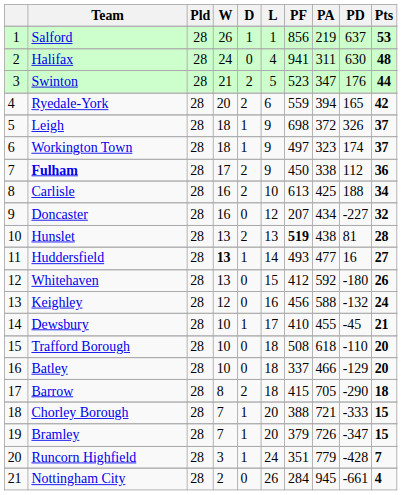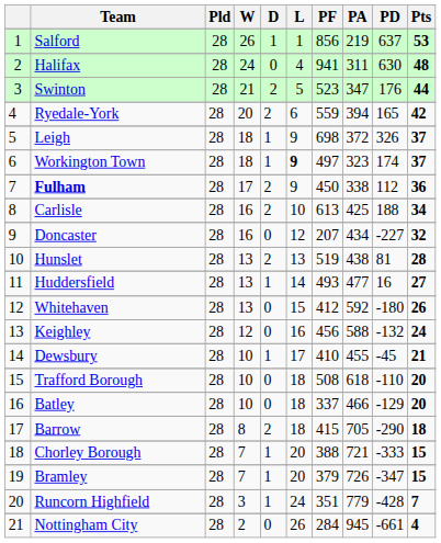Workington Town | L: normal -> bold
Hunslet | PF: bold -> normal
Huddersfield | W: bold -> normal
